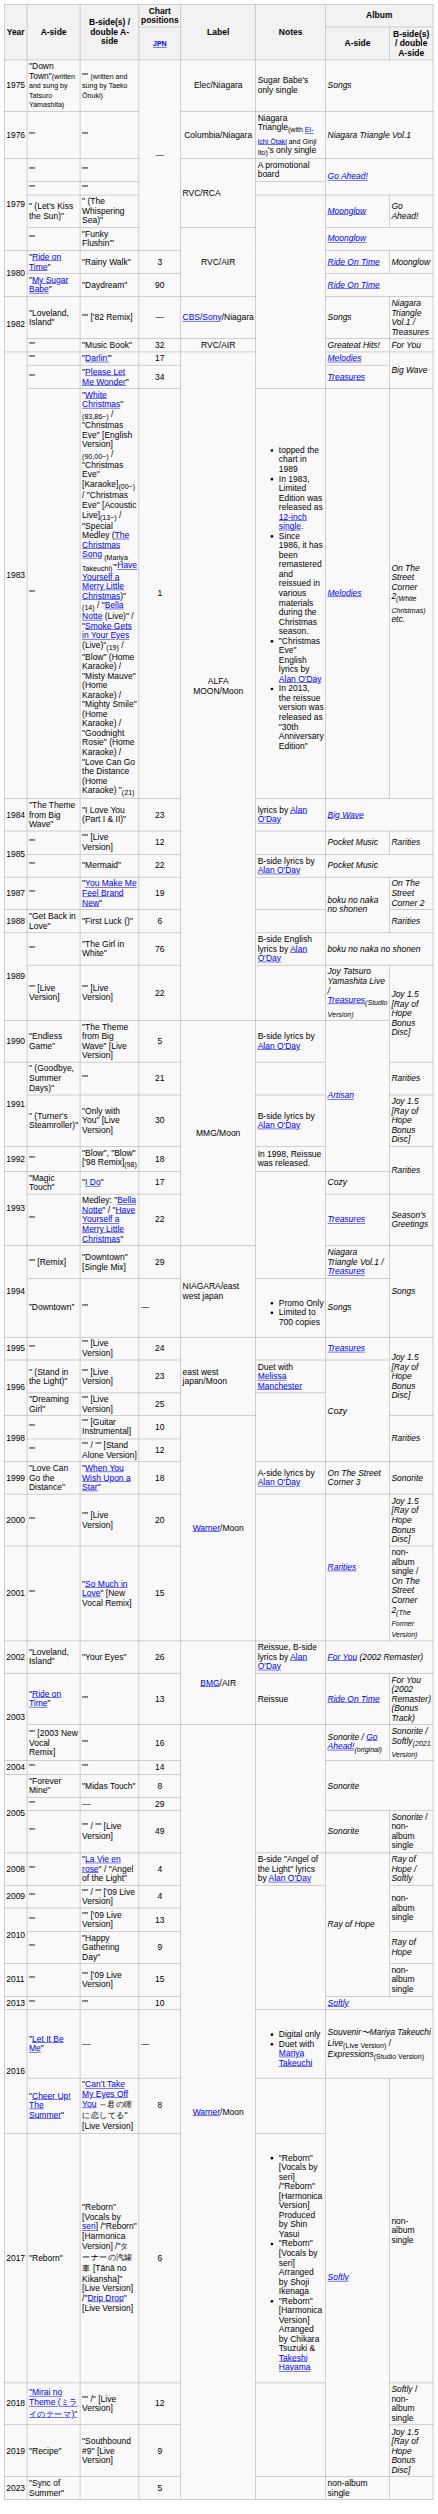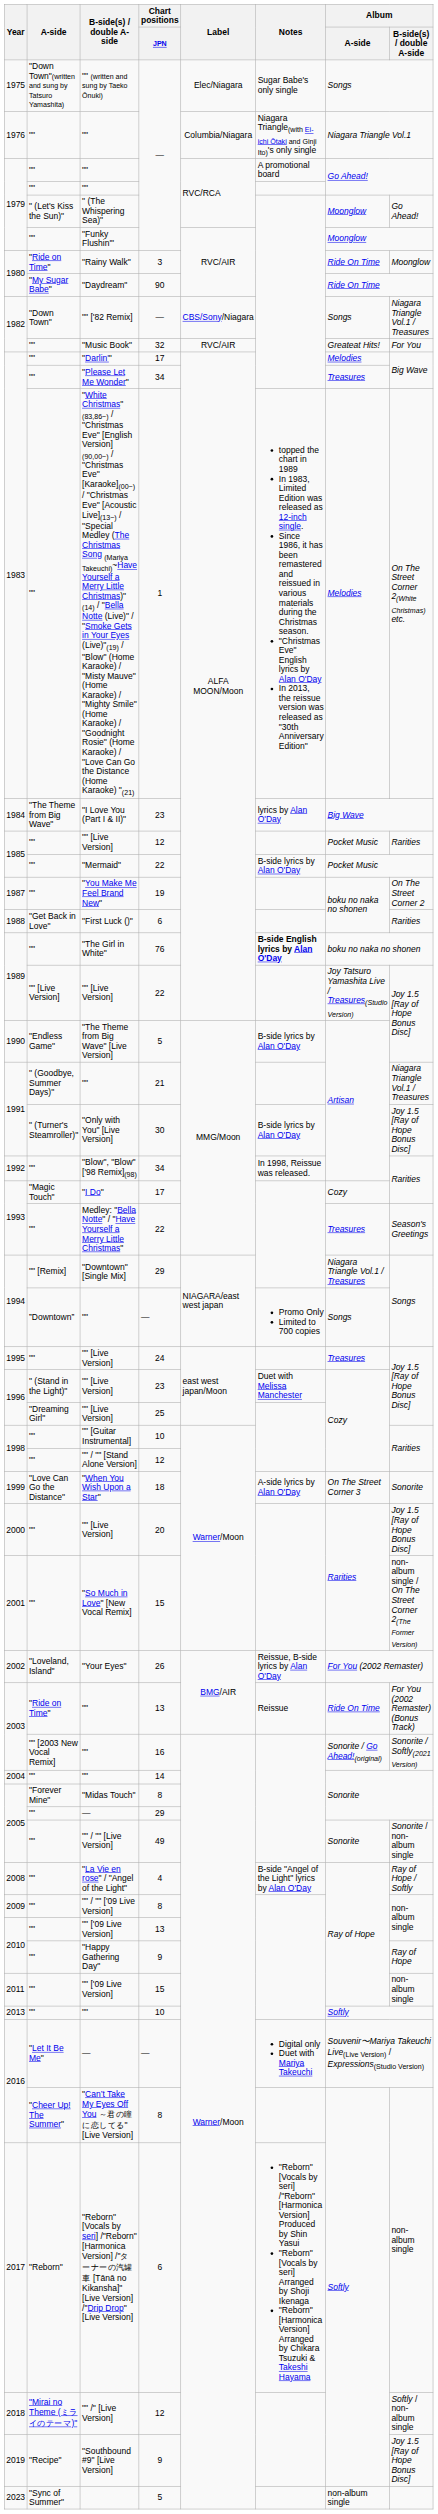"" ['82 Remix] | A-side: "Loveland, Island" -> "Down Town"
"The Girl in White" | Notes: normal -> bold
1991 / "" | Album / B-side(s) / double A-side: Rarities -> Niagara Triangle Vol.1 / Treasures
"Blow", "Blow" ['98 Remix](98) | Chart positions / JPN: 18 -> 34
"" / "" ['09 Live Version] | Chart positions / JPN: 4 -> 8
